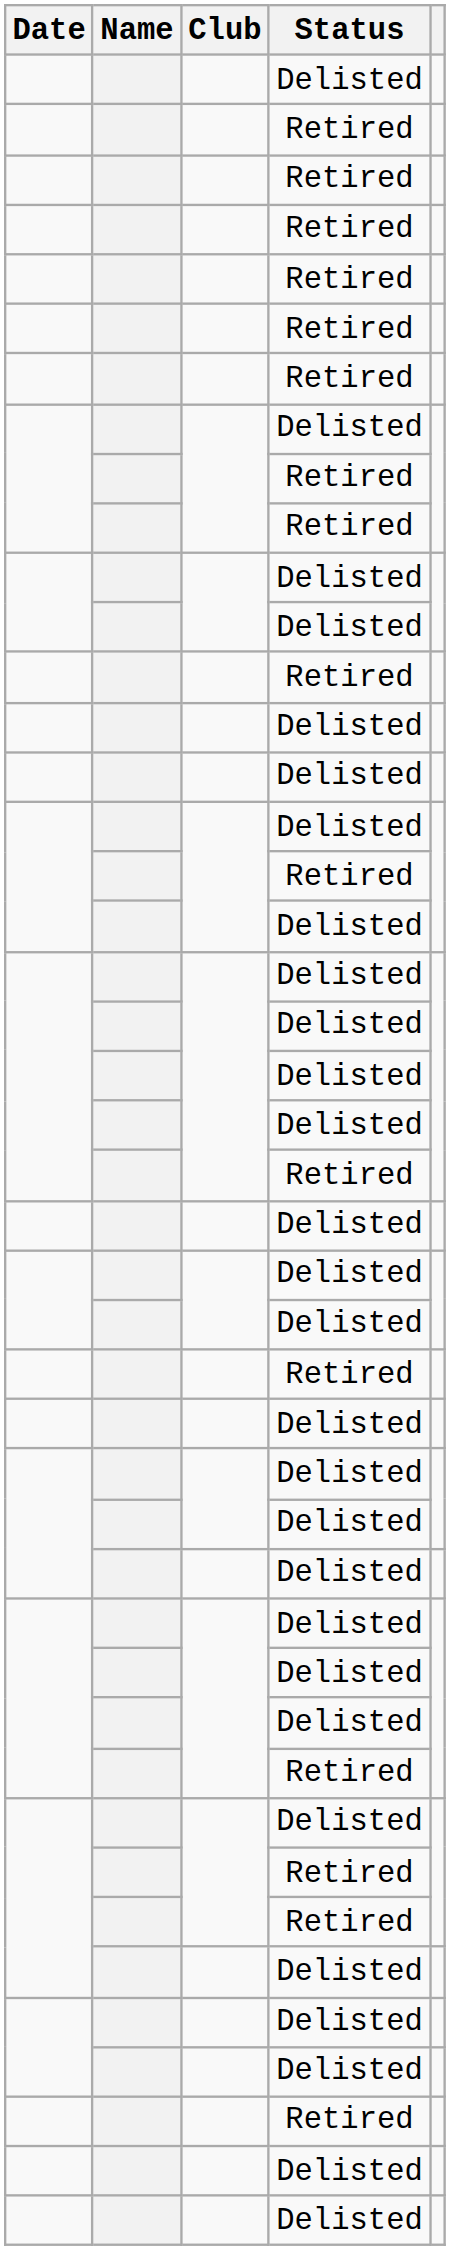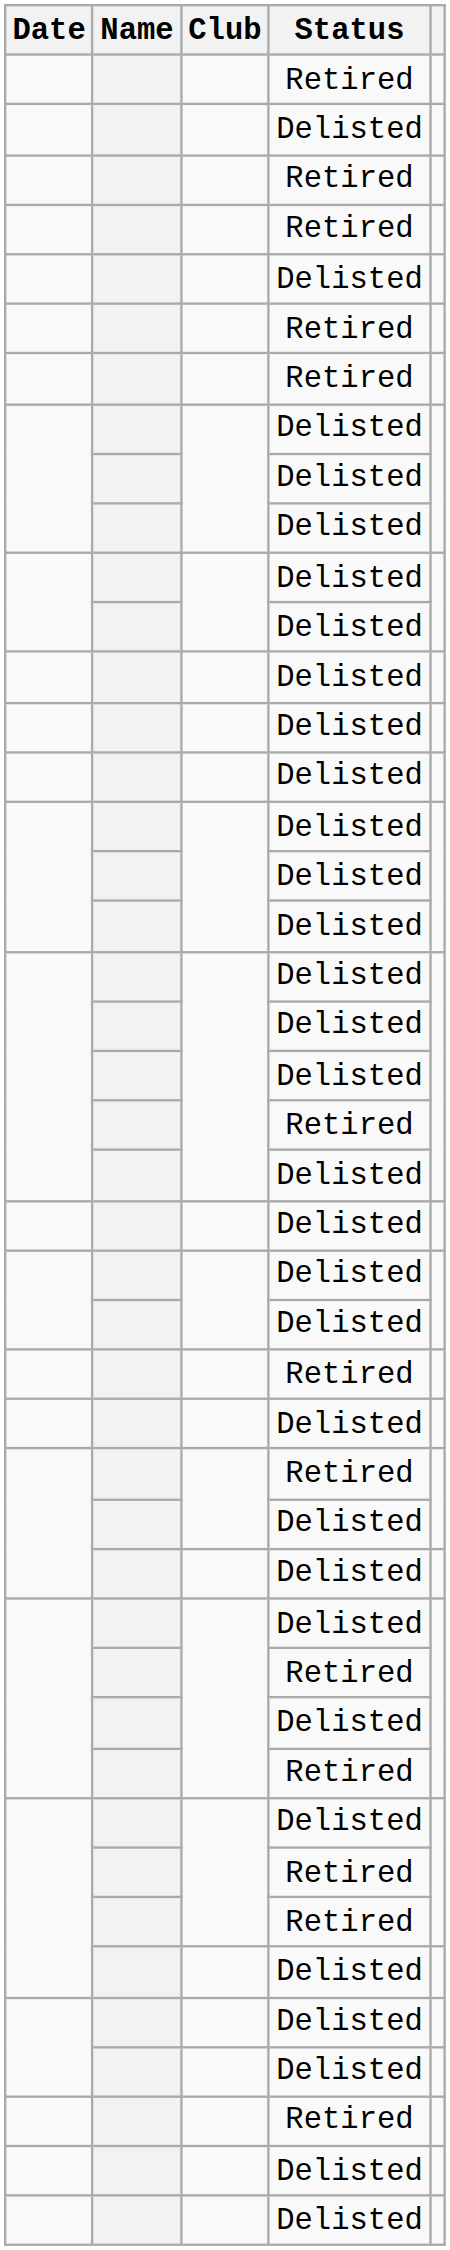row 2 | Status: Delisted -> Retired
row 3 | Status: Retired -> Delisted
row 6 | Status: Retired -> Delisted
row 10 | Status: Retired -> Delisted
row 11 | Status: Retired -> Delisted
row 14 | Status: Retired -> Delisted
row 18 | Status: Retired -> Delisted
row 23 | Status: Delisted -> Retired
row 24 | Status: Retired -> Delisted
row 30 | Status: Delisted -> Retired
row 34 | Status: Delisted -> Retired
